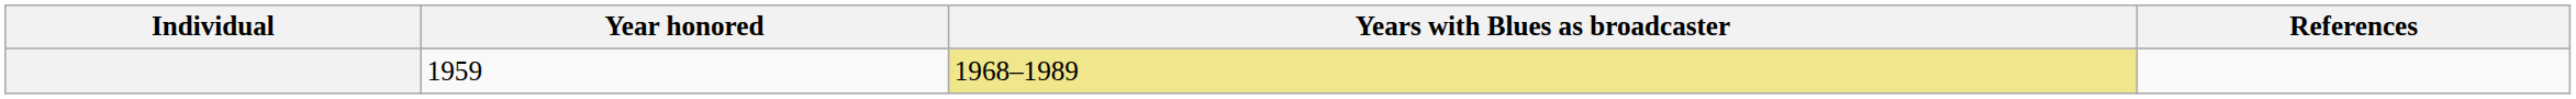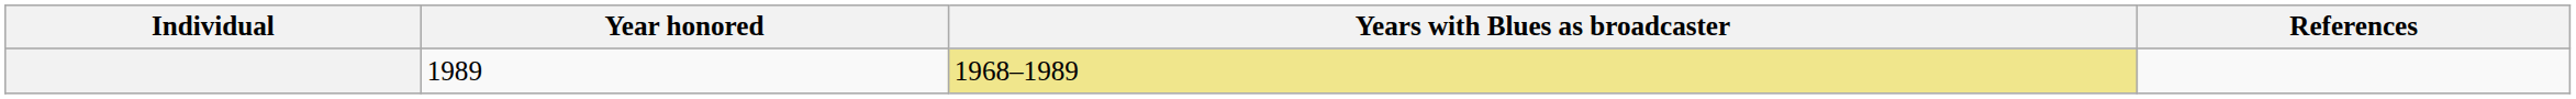row 2 | Year honored: 1959 -> 1989
